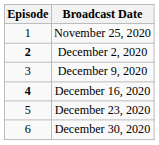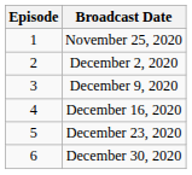December 2, 2020 | Episode: bold -> normal
December 16, 2020 | Episode: bold -> normal
